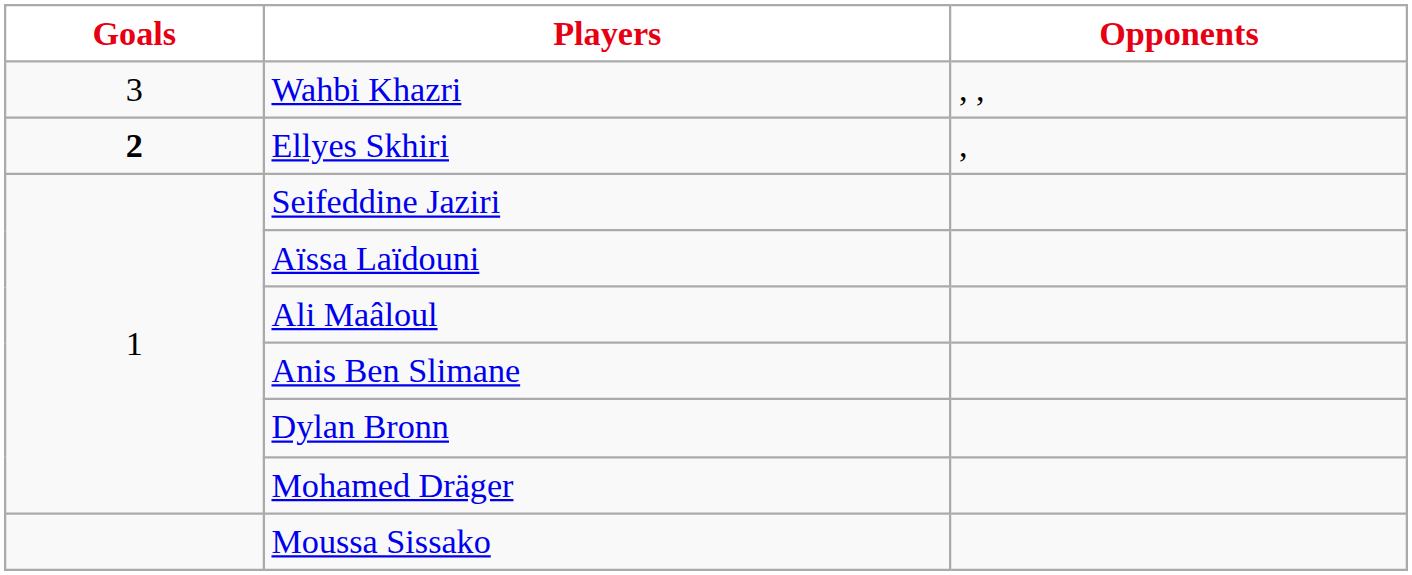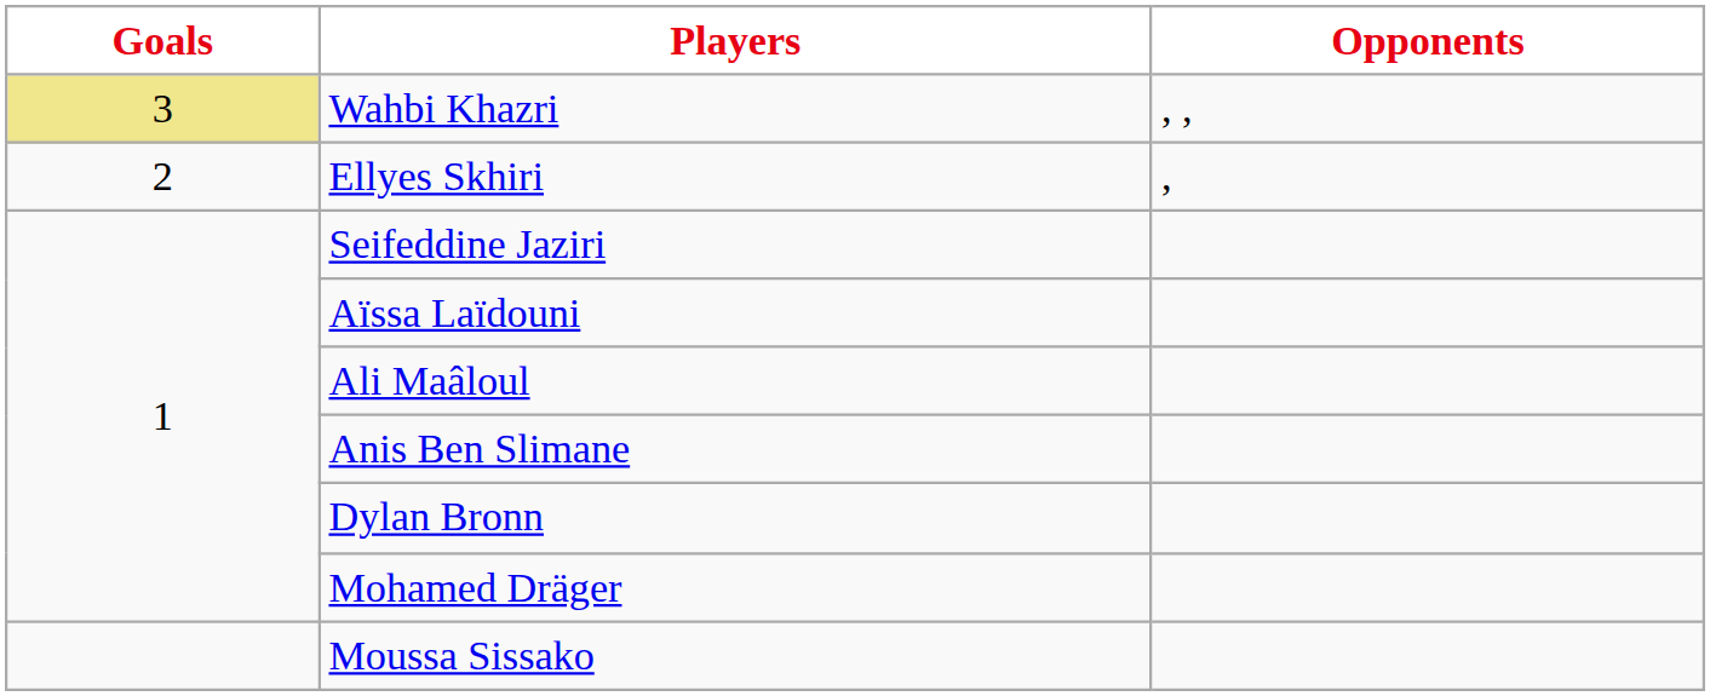Wahbi Khazri | Goals: no background -> khaki background
Ellyes Skhiri | Goals: bold -> normal
